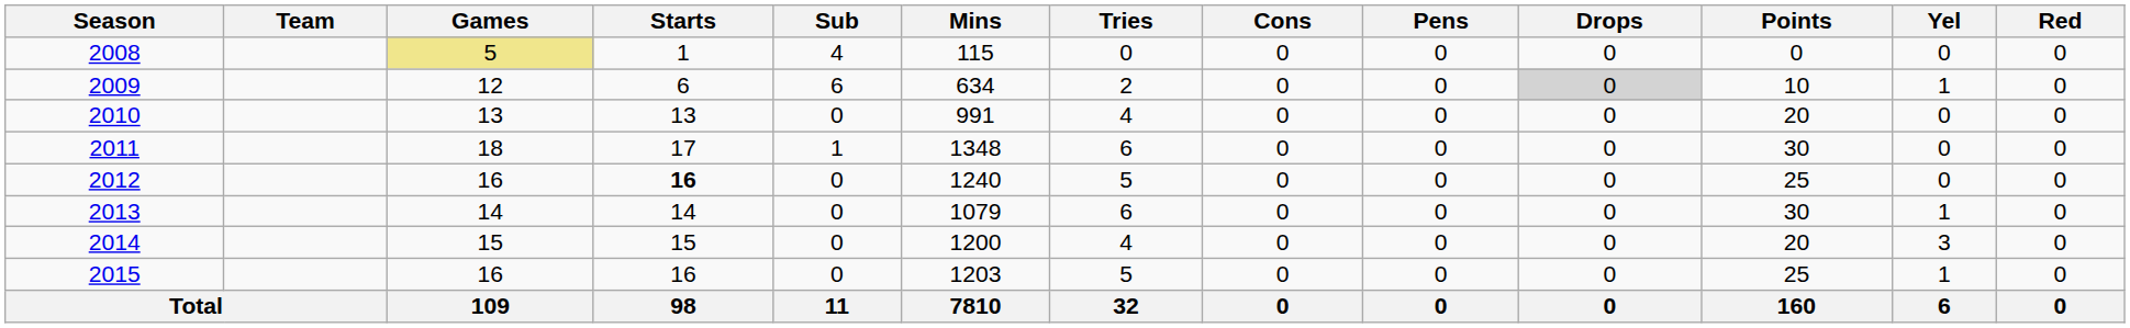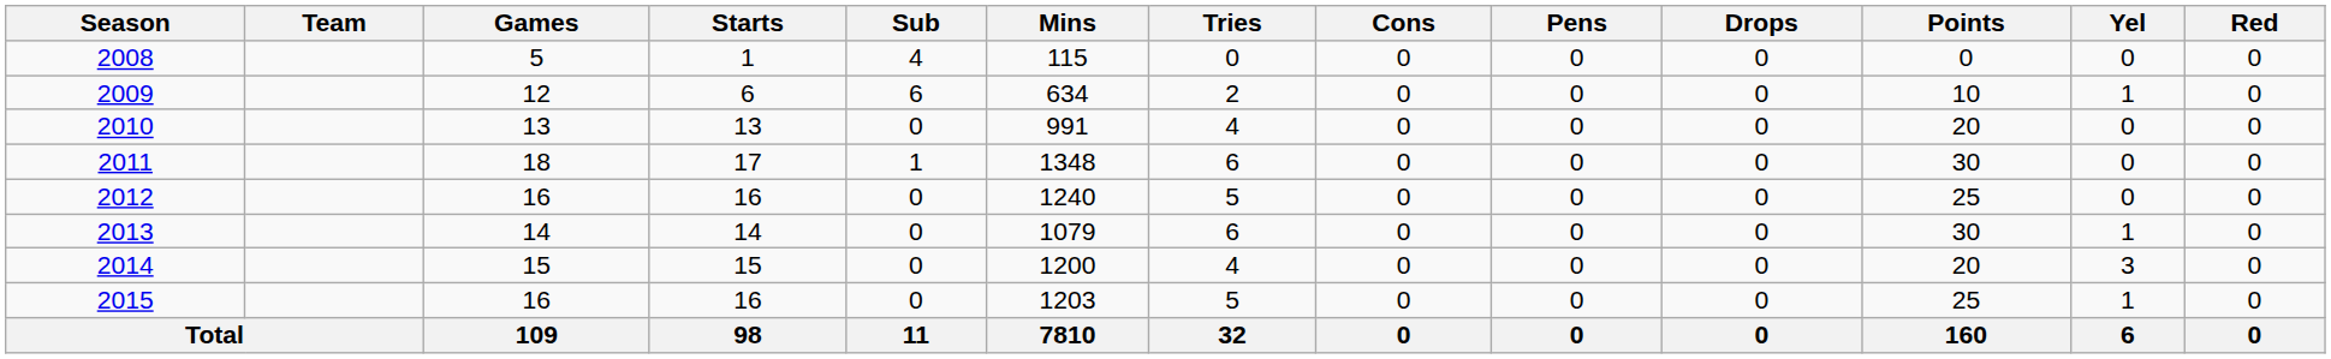2008 | Games: khaki background -> no background
2009 | Drops: lightgrey background -> no background
2012 | Starts: bold -> normal
